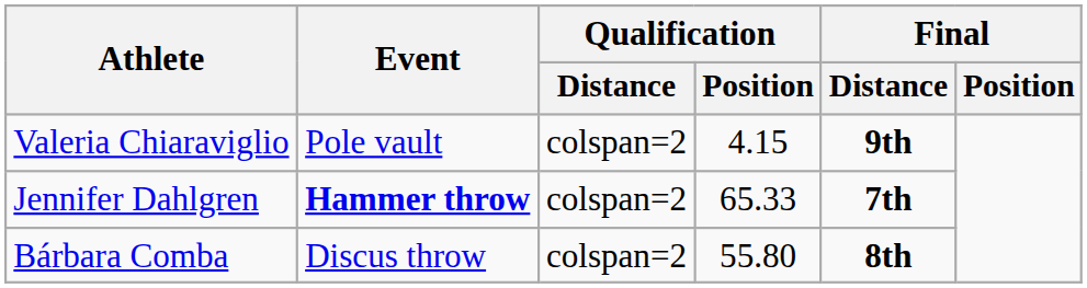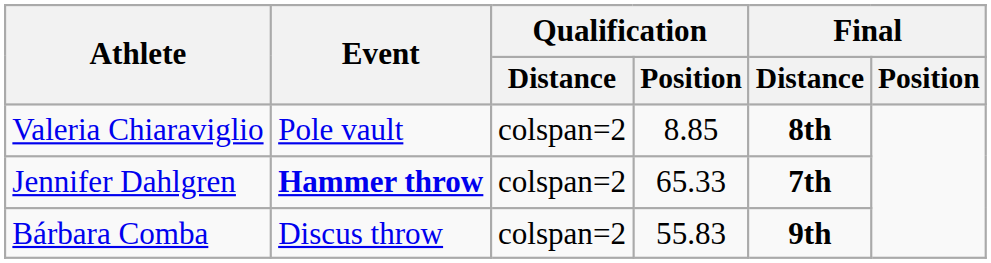Valeria Chiaraviglio | Qualification / Position: 4.15 -> 8.85
Valeria Chiaraviglio | Final / Distance: 9th -> 8th
Bárbara Comba | Qualification / Position: 55.80 -> 55.83
Bárbara Comba | Final / Distance: 8th -> 9th
